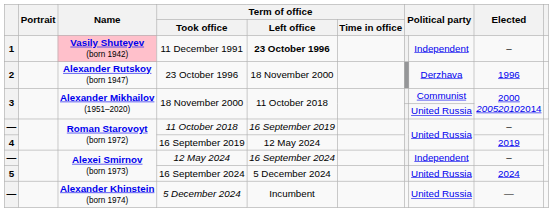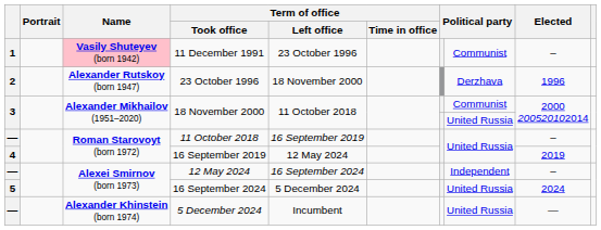11 December 1991 | Term of office / Left office: bold -> normal
11 December 1991 | column 8: Independent -> Communist
